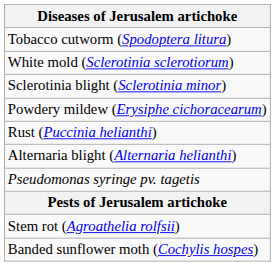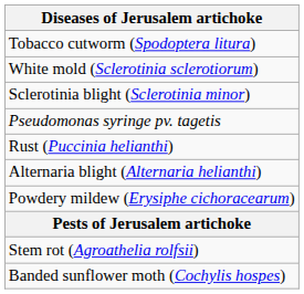row 5 | column 1: Powdery mildew (Erysiphe cichoracearum) -> Pseudomonas syringe pv. tagetis
row 8 | column 1: Pseudomonas syringe pv. tagetis -> Powdery mildew (Erysiphe cichoracearum)
